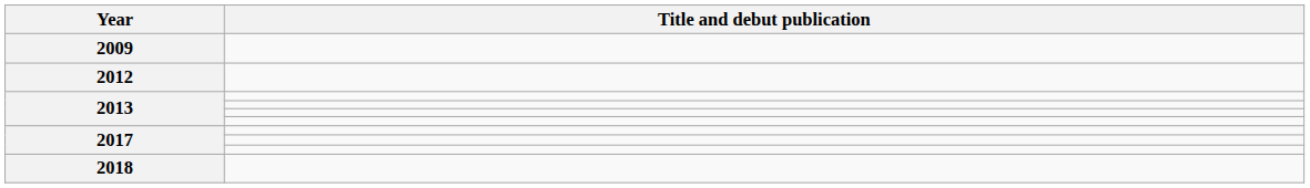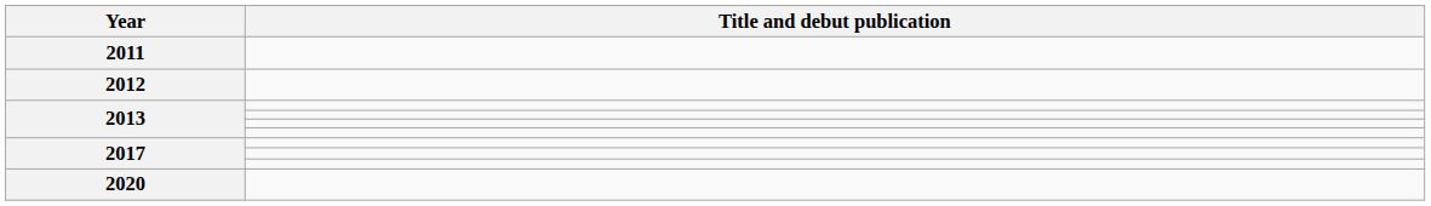row 2 | Year: 2009 -> 2011
row 11 | Year: 2018 -> 2020
